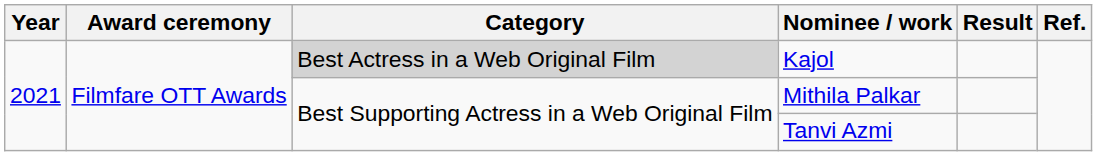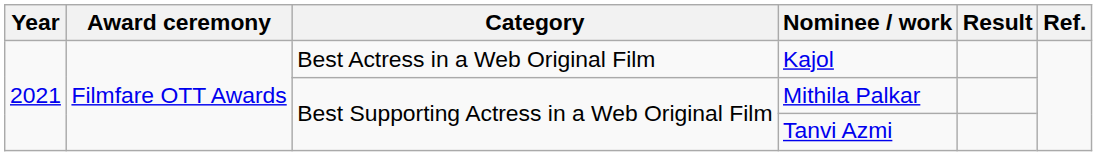Kajol | Category: lightgrey background -> no background
